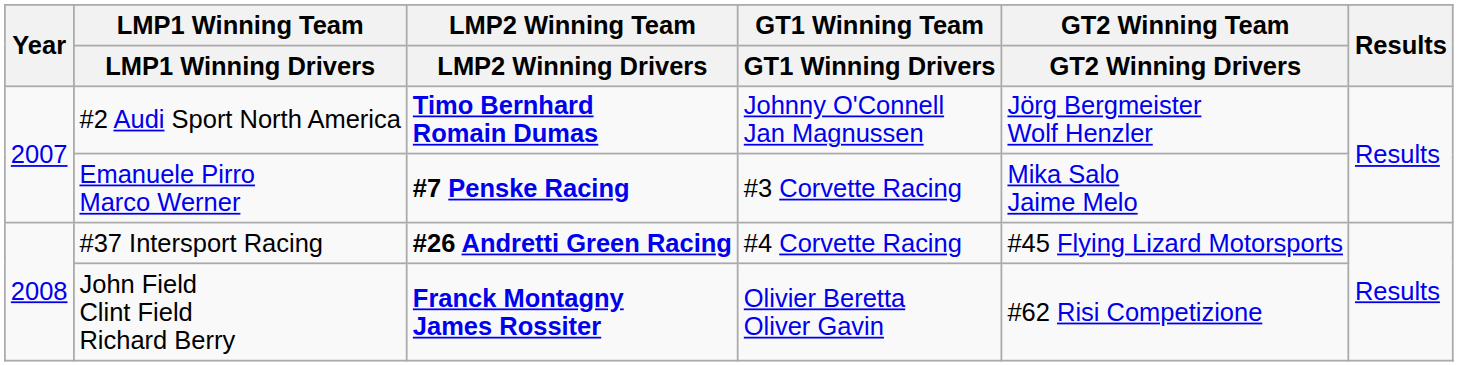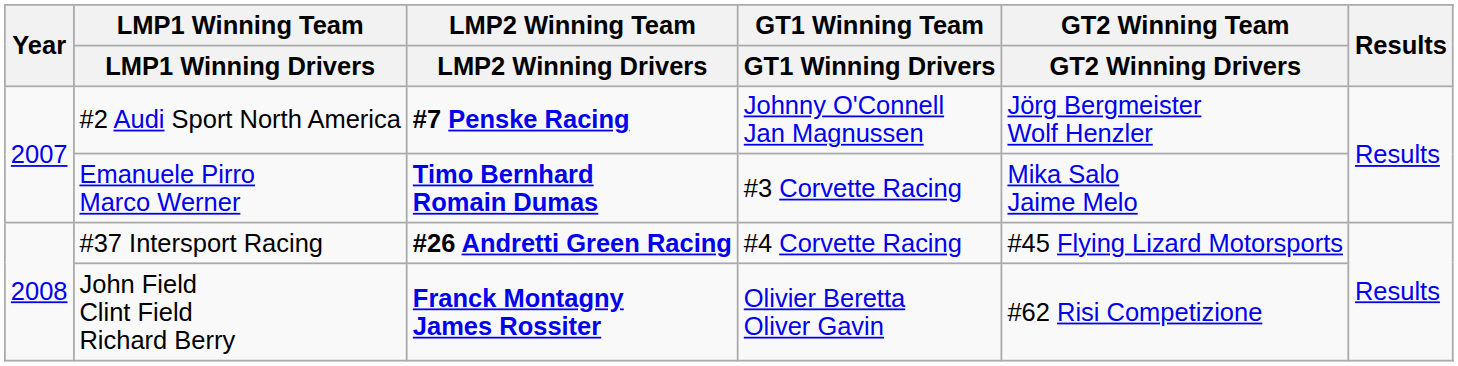#2 Audi Sport North America | LMP2 Winning Team / LMP2 Winning Drivers: Timo Bernhard Romain Dumas -> #7 Penske Racing
Emanuele Pirro Marco Werner | LMP2 Winning Team / LMP2 Winning Drivers: #7 Penske Racing -> Timo Bernhard Romain Dumas
